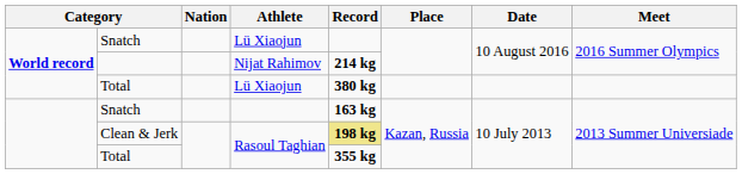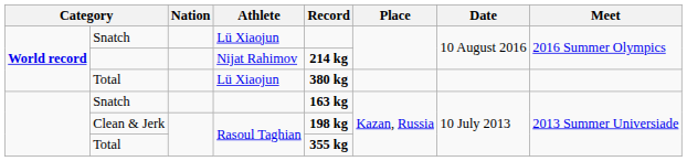Clean & Jerk | Record: khaki background -> no background
